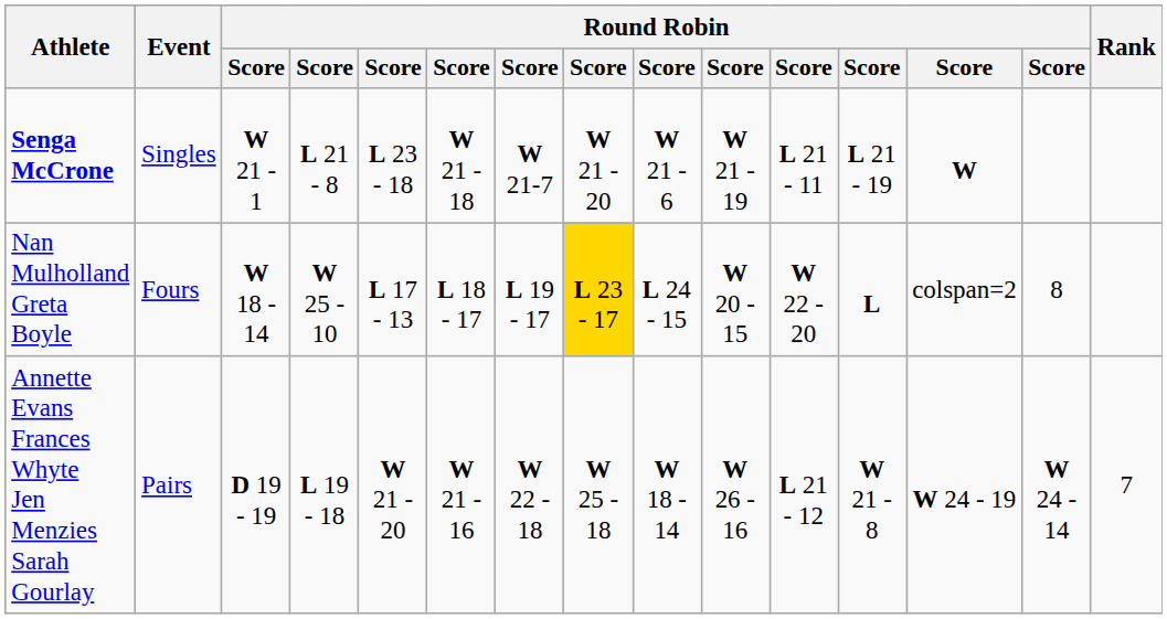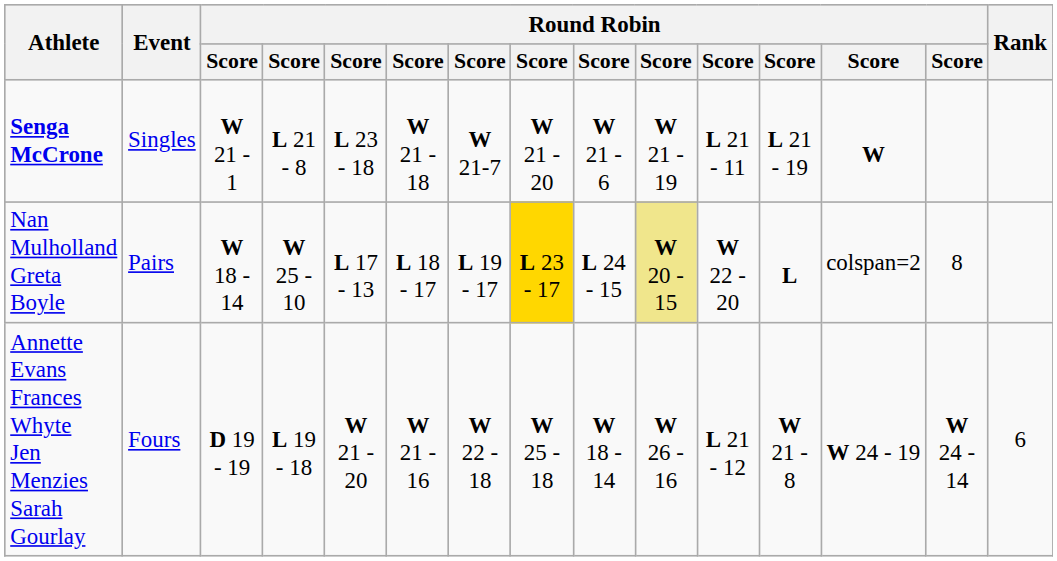Nan Mulholland Greta Boyle | Event: Fours -> Pairs
Nan Mulholland Greta Boyle | column 10: no background -> khaki background
Annette Evans Frances Whyte Jen Menzies Sarah Gourlay | Event: Pairs -> Fours
Annette Evans Frances Whyte Jen Menzies Sarah Gourlay | Rank: 7 -> 6
